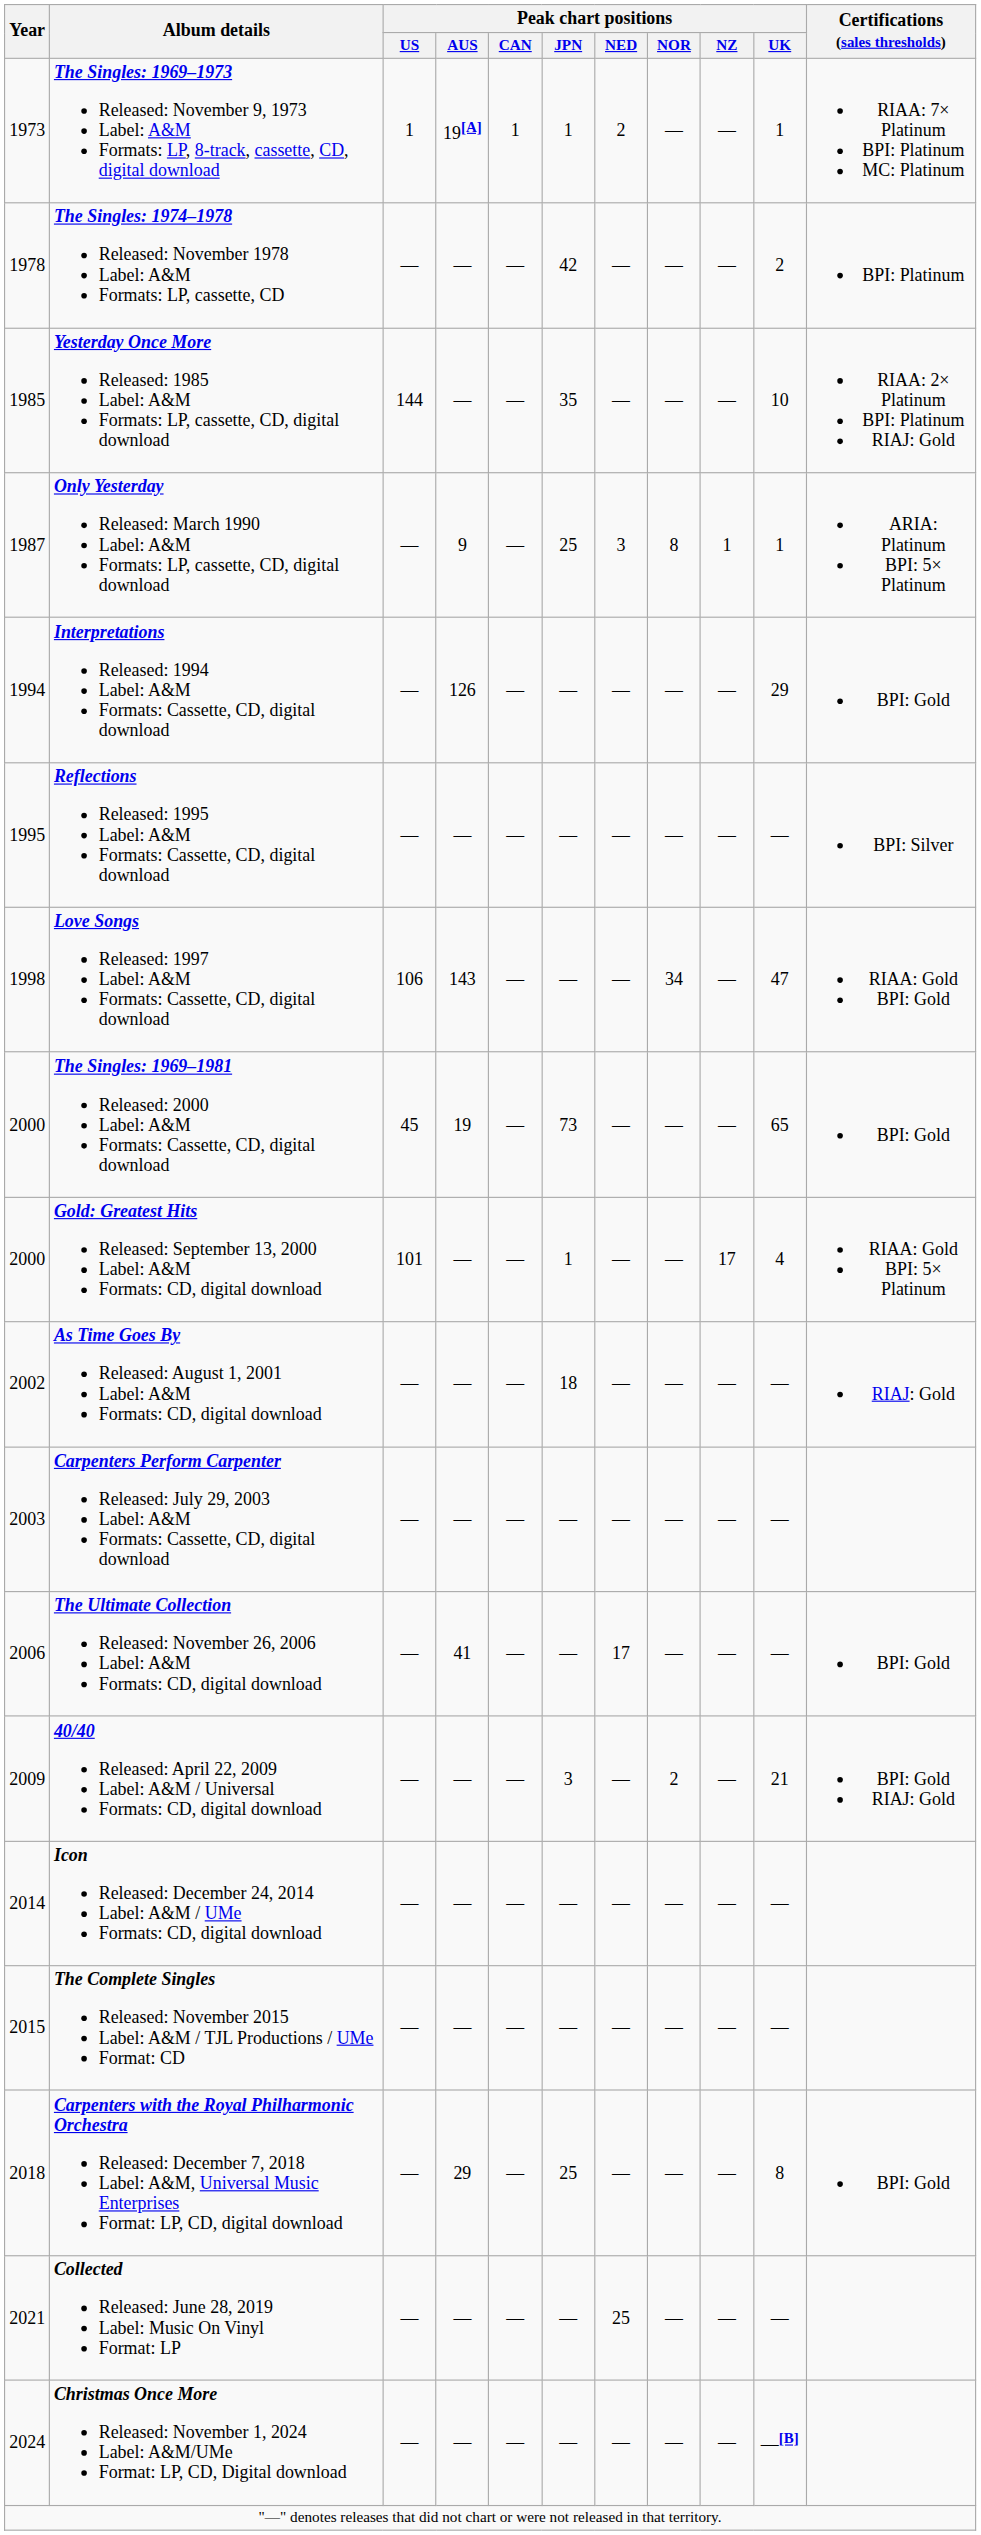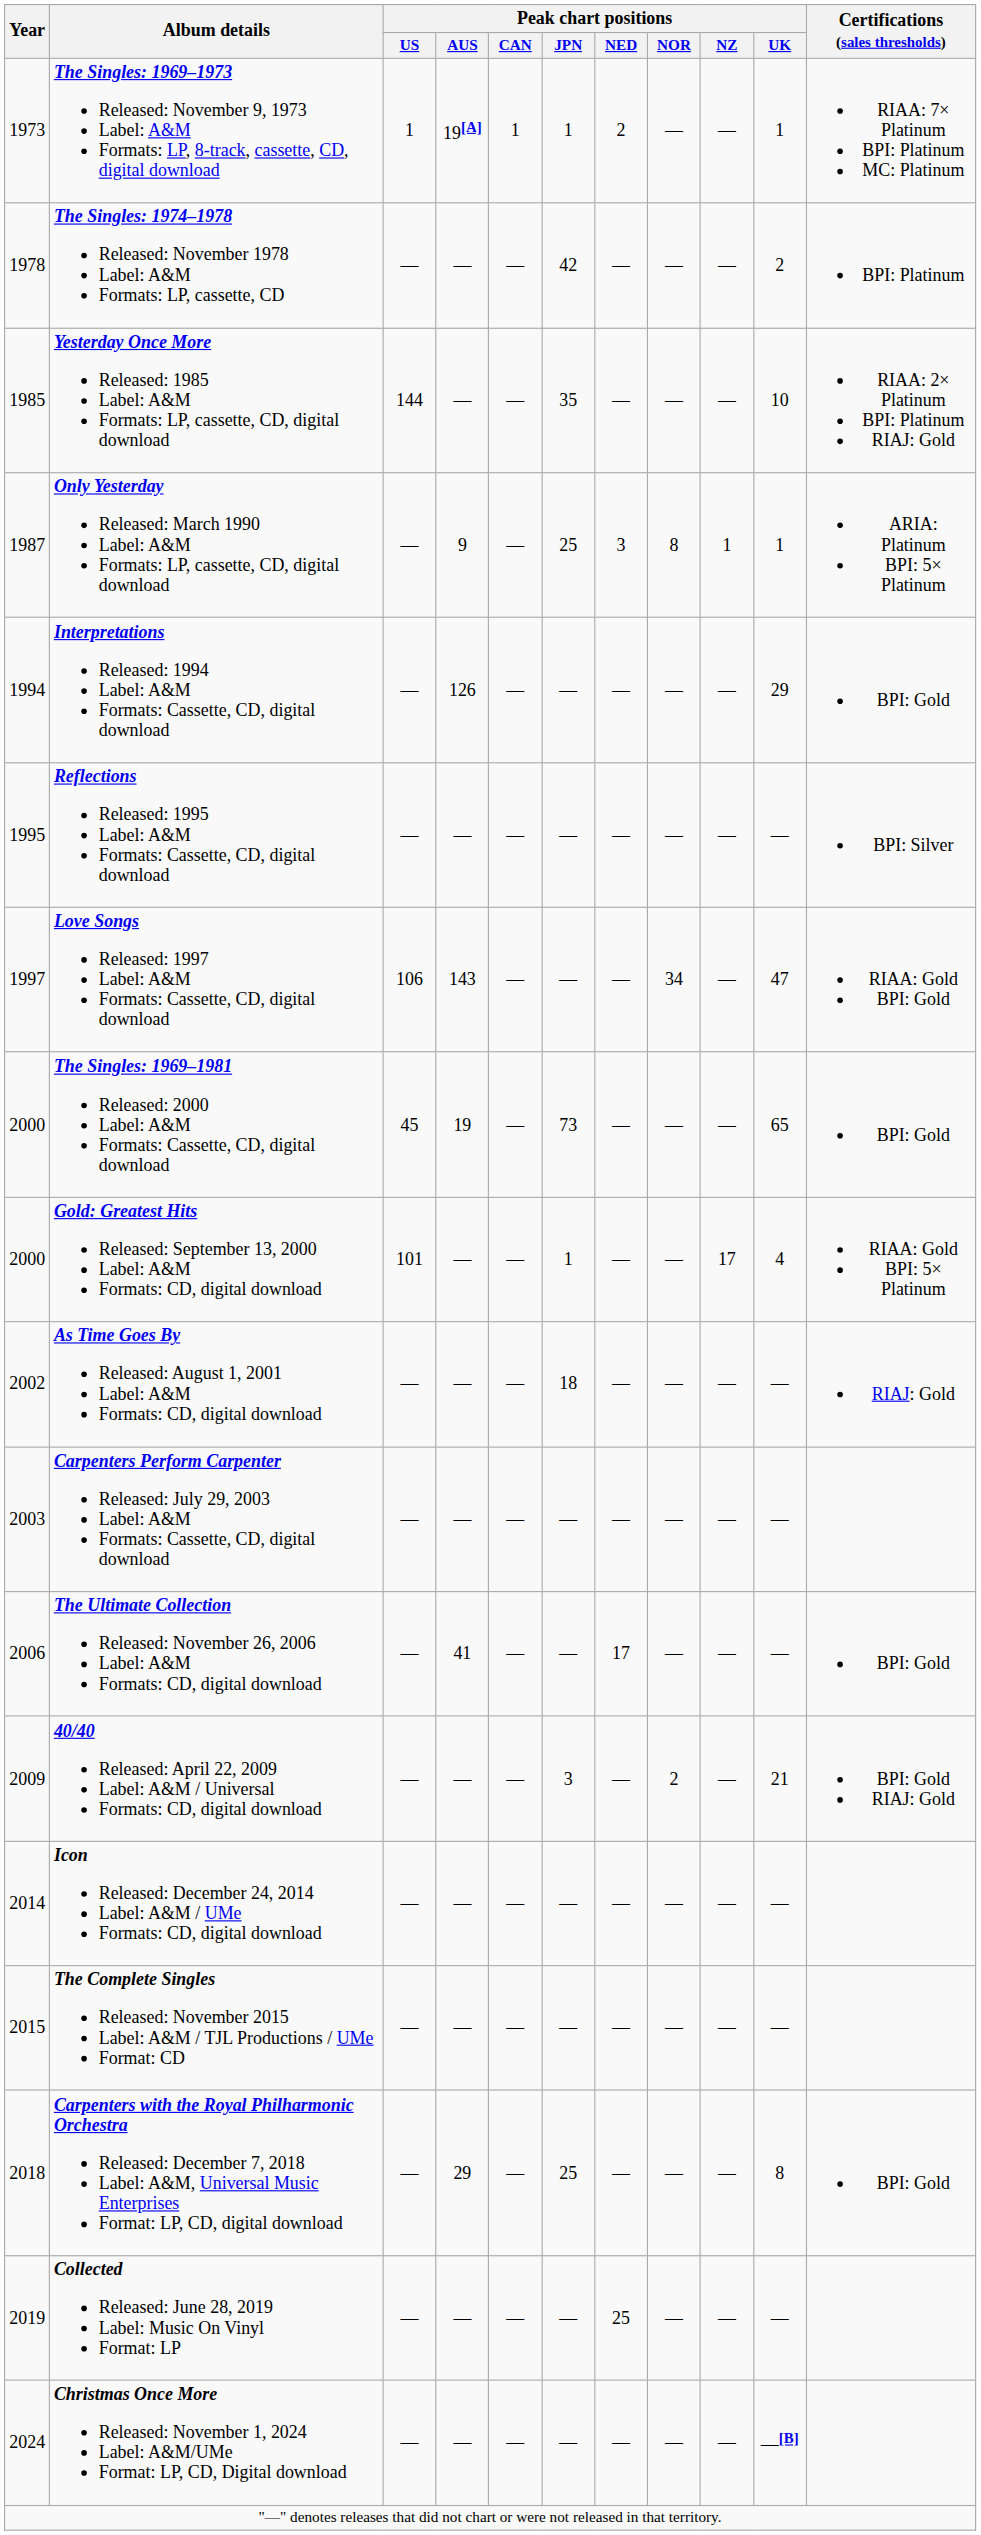row 9 | Year: 1998 -> 1997
row 19 | Year: 2021 -> 2019
